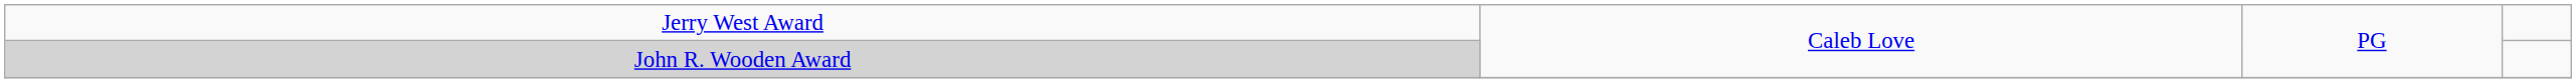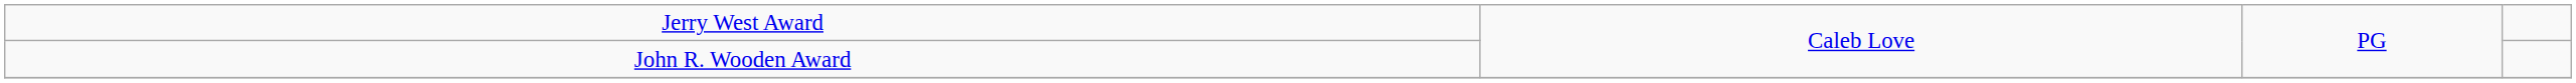John R. Wooden Award | column 1: lightgrey background -> no background
